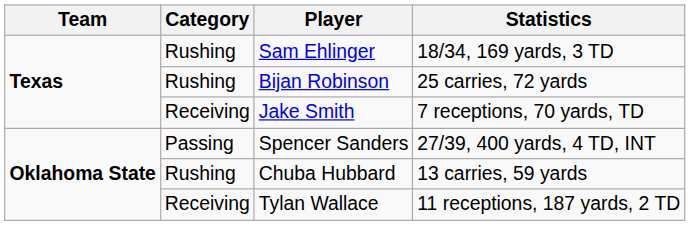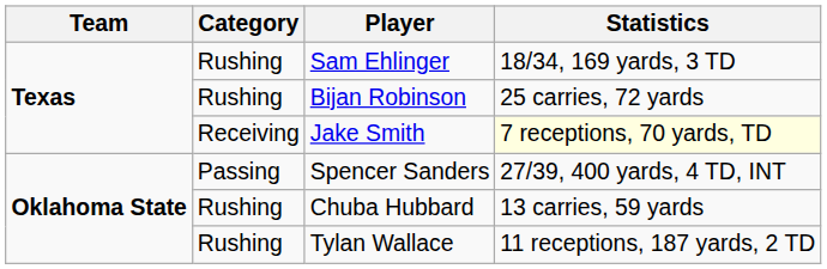Jake Smith | Statistics: no background -> lightyellow background
Tylan Wallace | Category: Receiving -> Rushing
